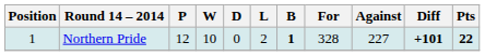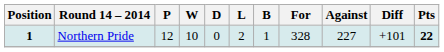Northern Pride | Position: normal -> bold
Northern Pride | B: bold -> normal
Northern Pride | Diff: bold -> normal
